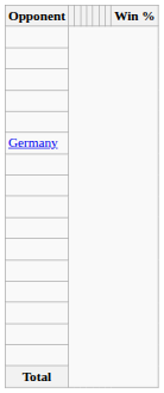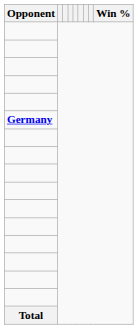Germany | Opponent: normal -> bold
